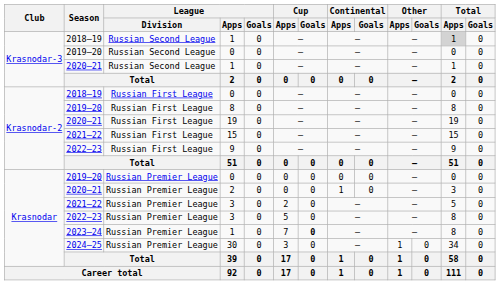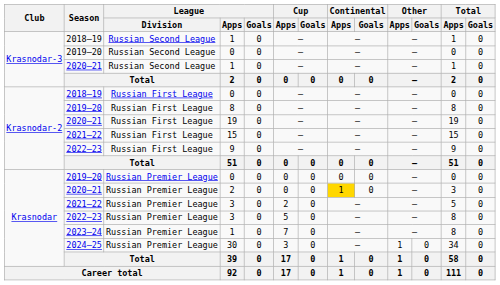2018–19 / 1 | Total / Apps: lightgrey background -> no background
2020–21 / 2 | Continental / Apps: no background -> gold background
2023–24 / 1 | Cup / Goals: bold -> normal
